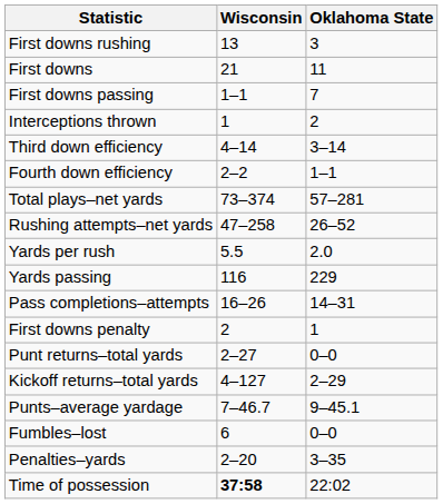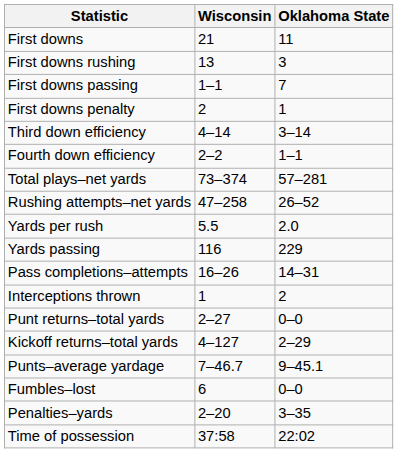rows swapped: First downs <-> First downs rushing
rows swapped: First downs penalty <-> Interceptions thrown
Time of possession | Wisconsin: bold -> normal
